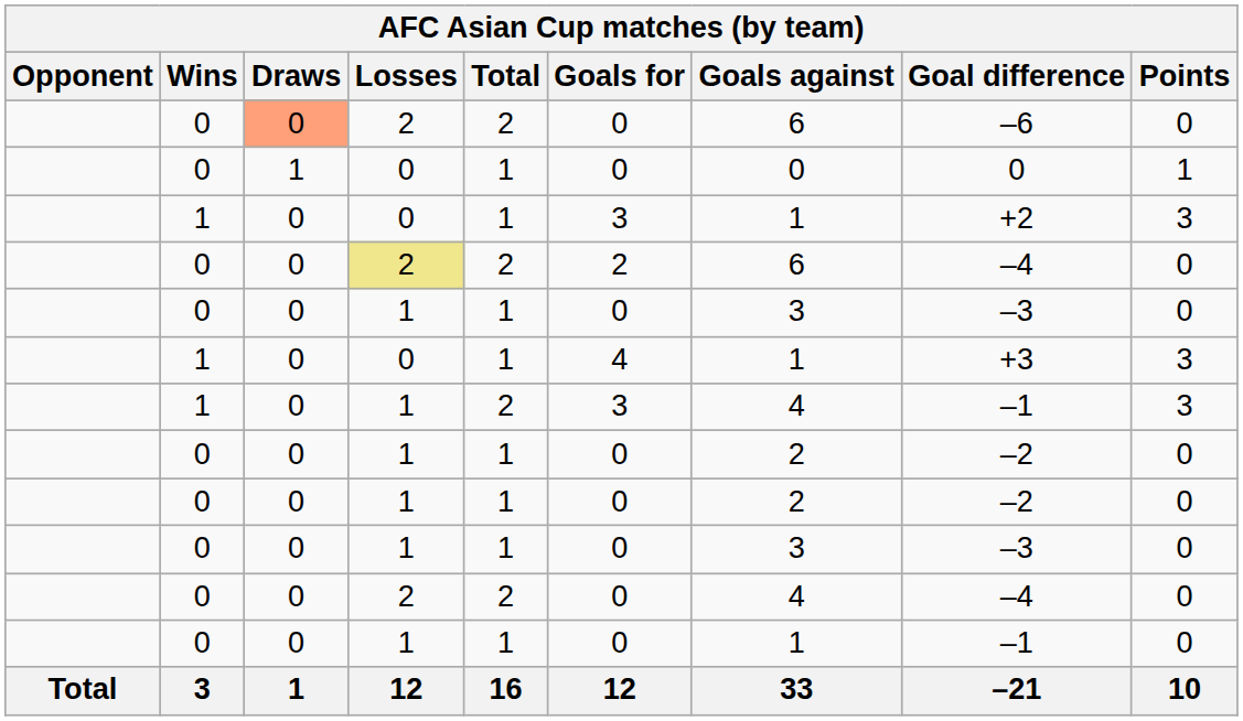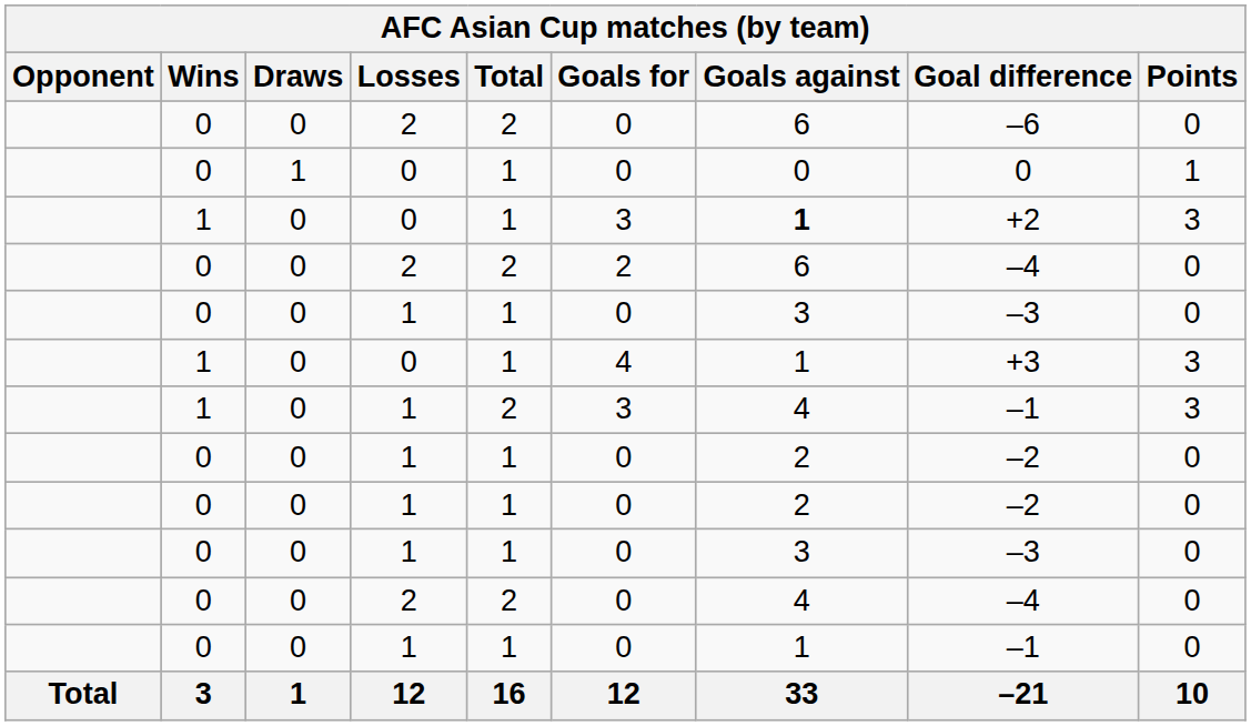row 3 | Draws: lightsalmon background -> no background
row 5 | Goals against: normal -> bold
row 6 | Losses: khaki background -> no background
